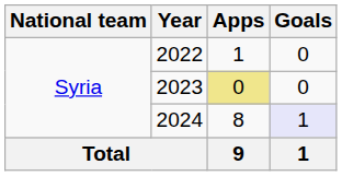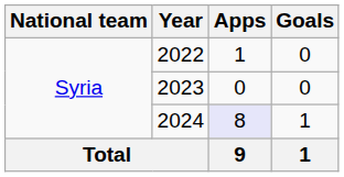2023 | Apps: khaki background -> no background
2024 | Apps: no background -> lavender background
2024 | Goals: lavender background -> no background
